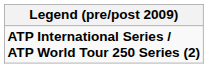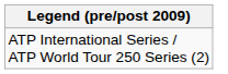row 2 | column 1: bold -> normal
